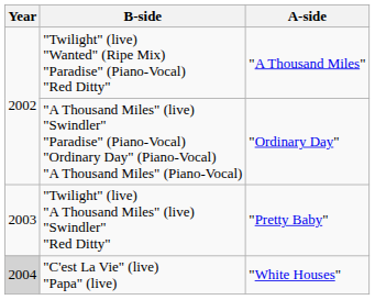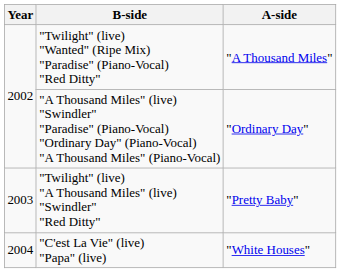"C'est La Vie" (live) "Papa" (live) | Year: lightgrey background -> no background
